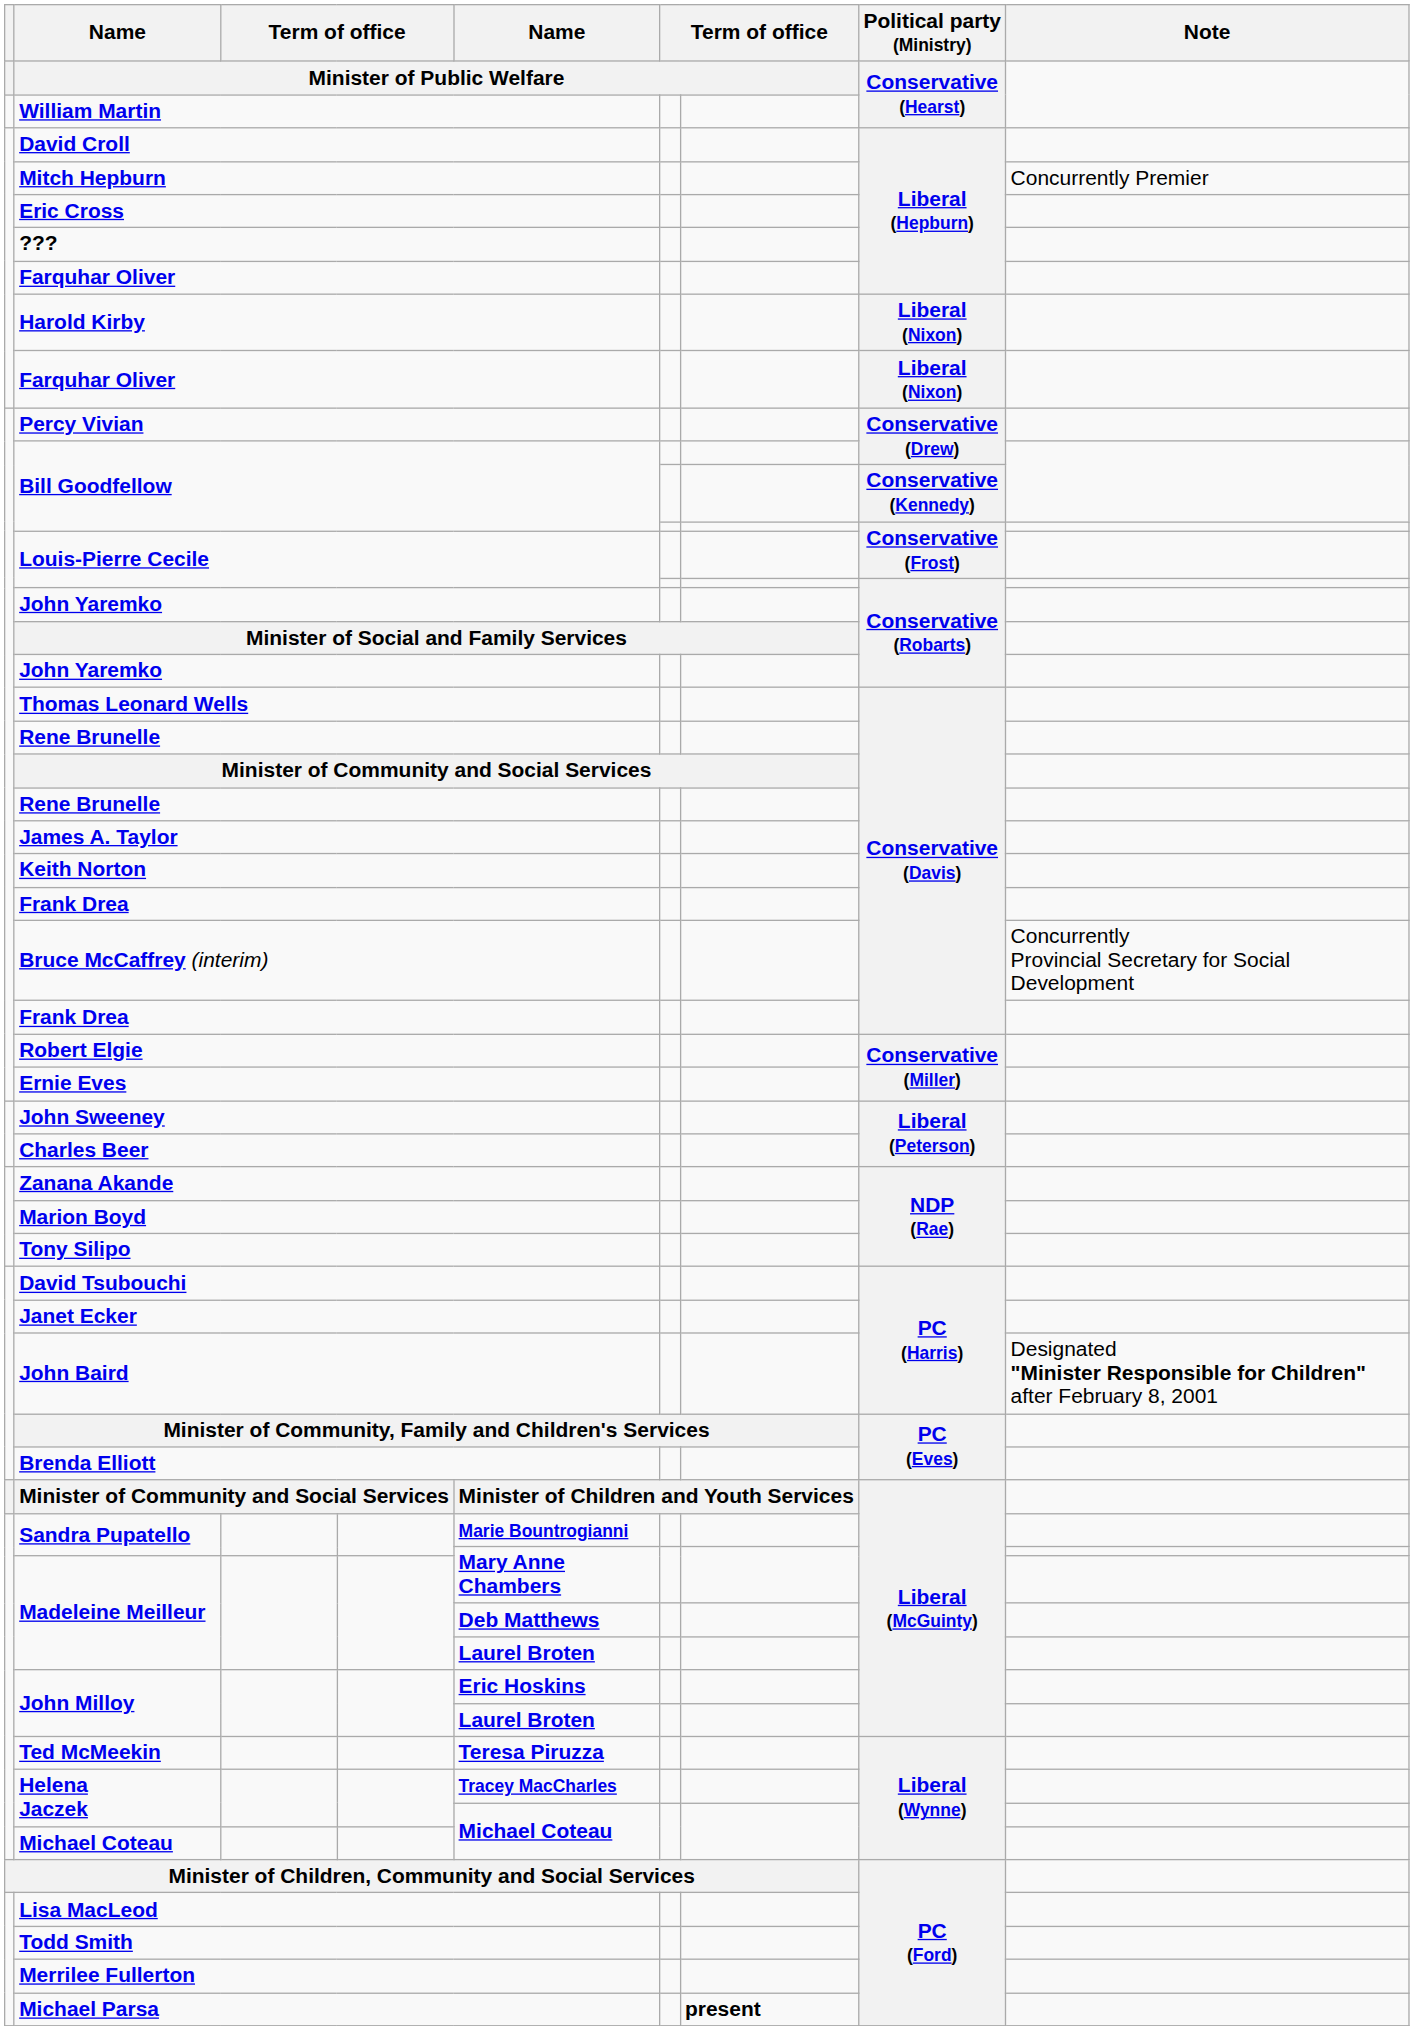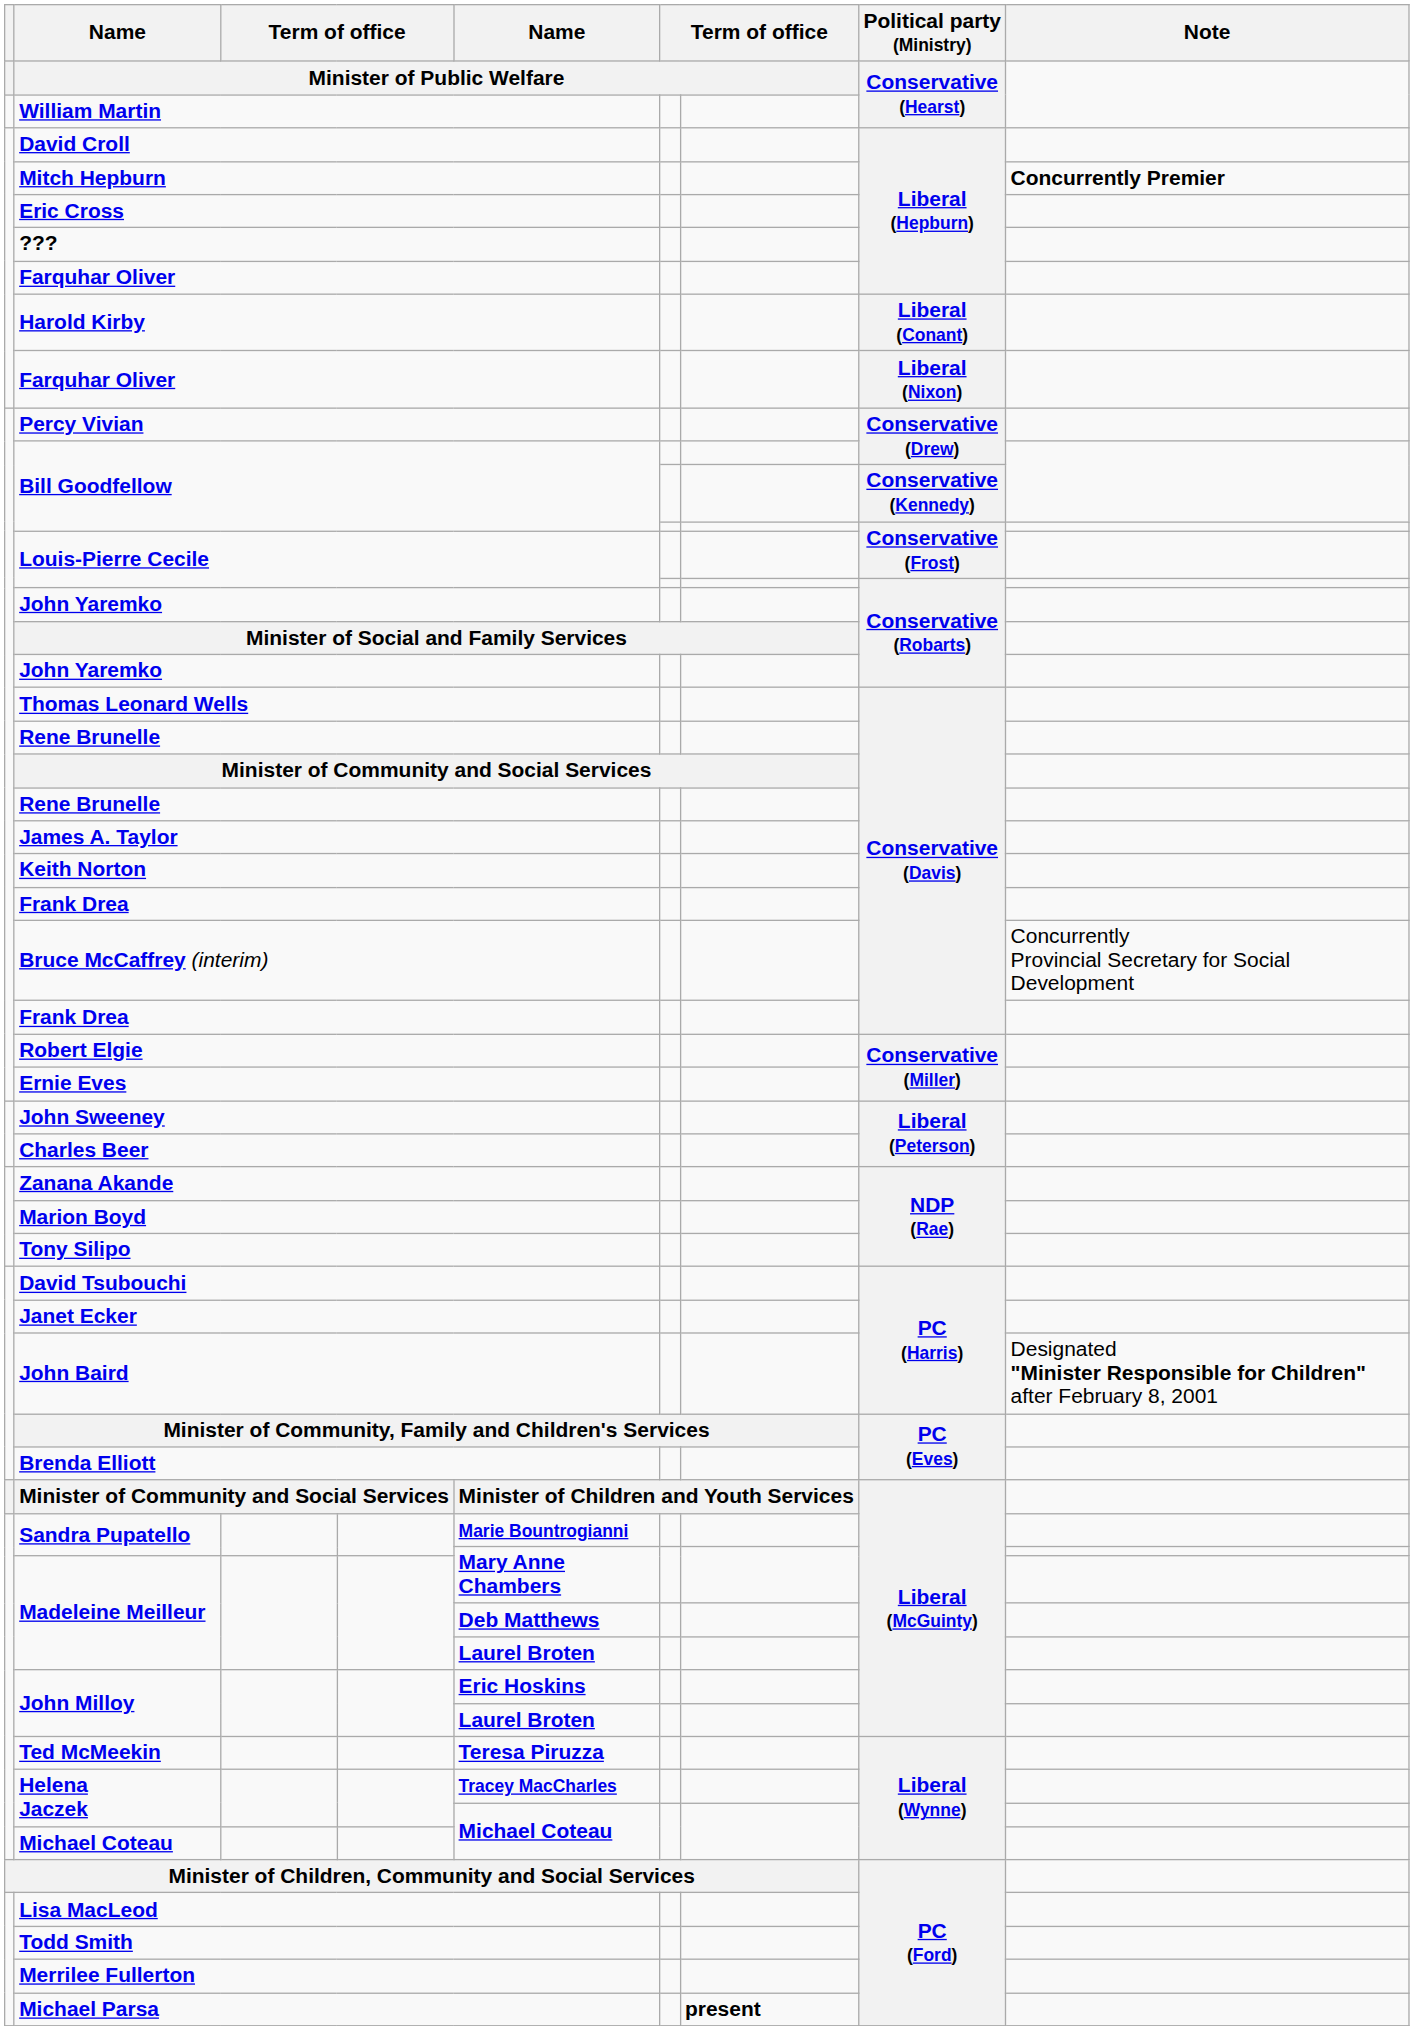Mitch Hepburn | Note: normal -> bold
Harold Kirby | Political party (Ministry) / Conservative (Hearst): Liberal (Nixon) -> Liberal (Conant)
